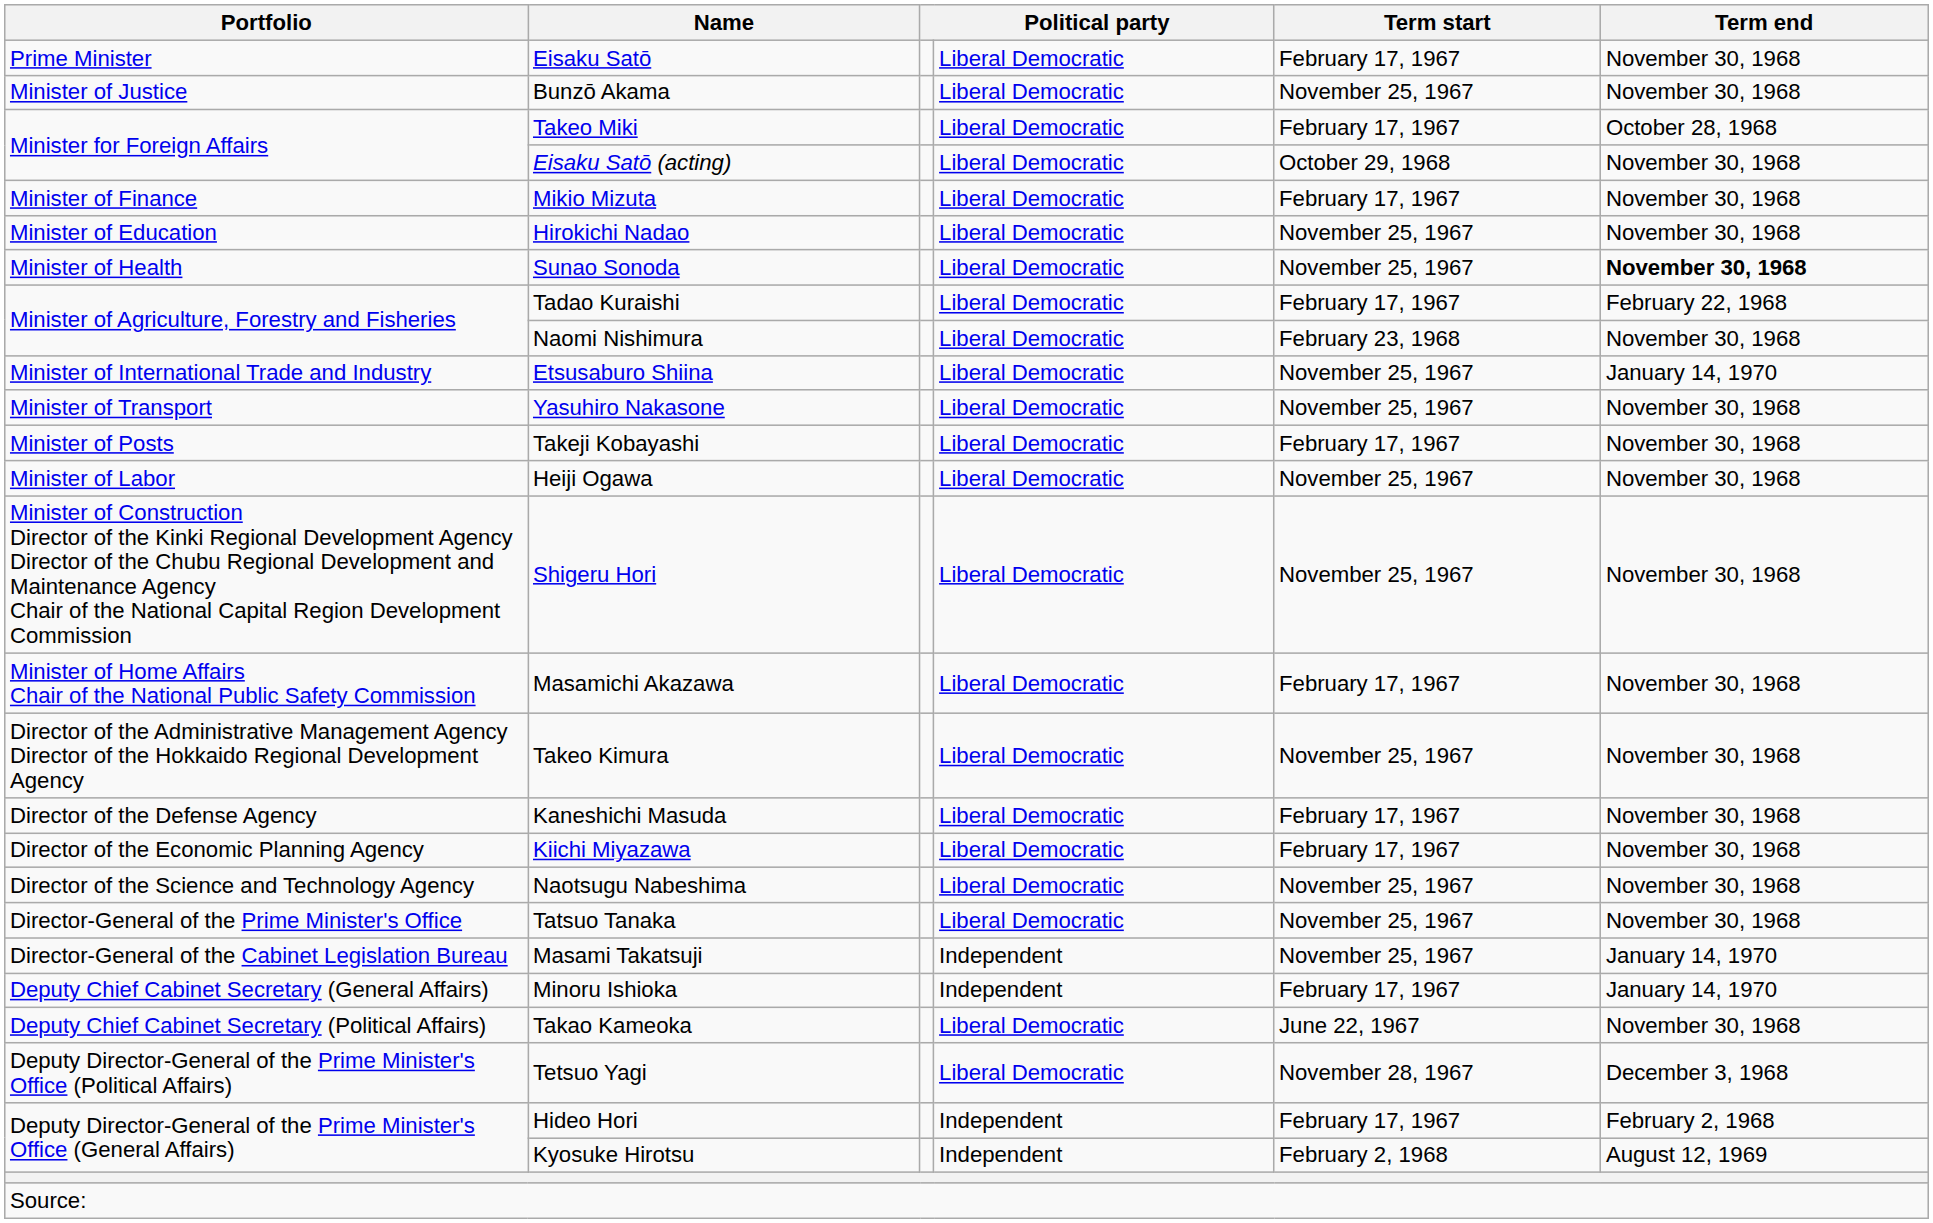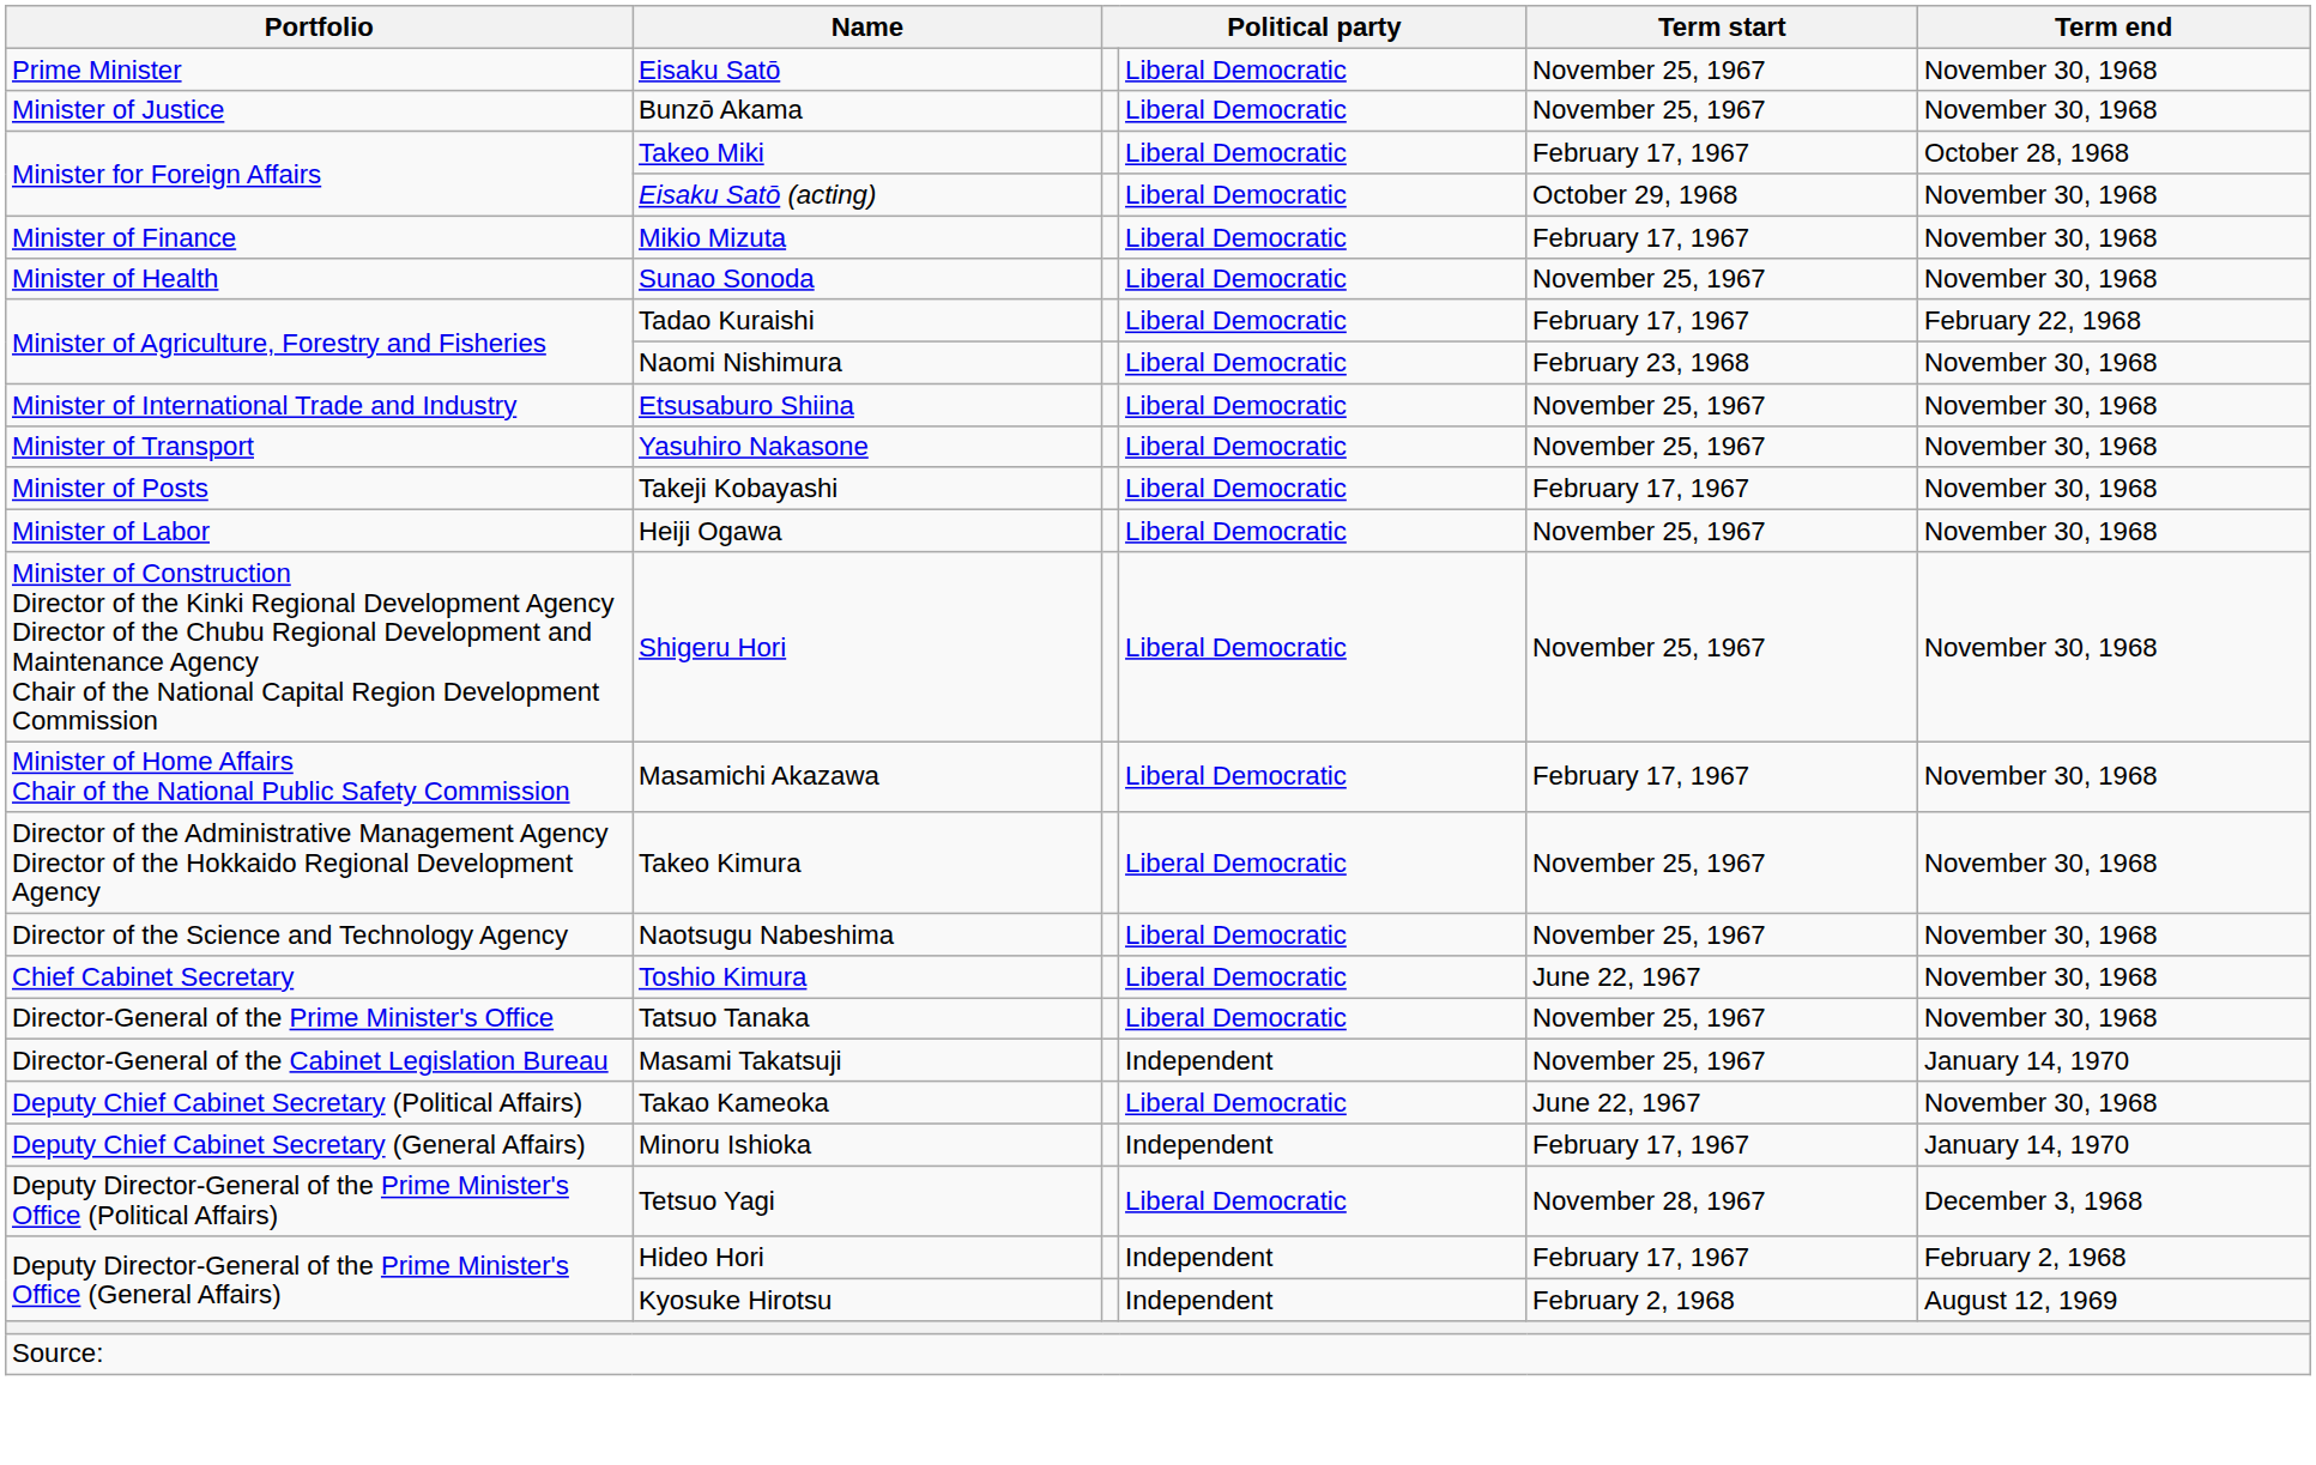Eisaku Satō | Term start: February 17, 1967 -> November 25, 1967
- row: Minister of Education | Hirokichi Nadao | Liberal Democratic | November 25, 1967 | November 30, 1968
Sunao Sonoda | Term end: bold -> normal
Etsusaburo Shiina | Term end: January 14, 1970 -> November 30, 1968
- row: Director of the Defense Agency | Kaneshichi Masuda | Liberal Democratic | February 17, 1967 | November 30, 1968
- row: Director of the Economic Planning Agency | Kiichi Miyazawa | Liberal Democratic | February 17, 1967 | November 30, 1968
+ row: Chief Cabinet Secretary | Toshio Kimura | Liberal Democratic | June 22, 1967 | November 30, 1968
rows swapped: Takao Kameoka <-> Minoru Ishioka
